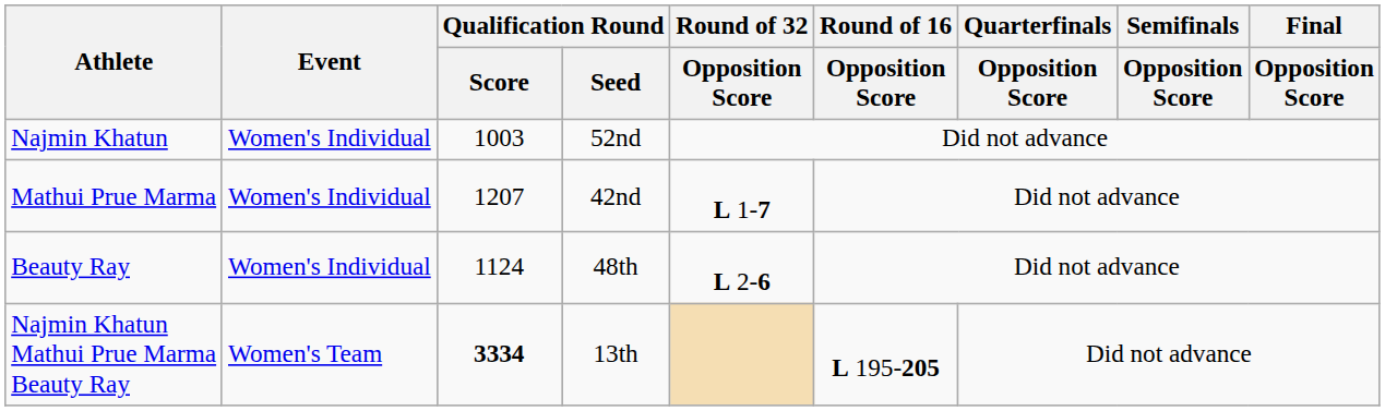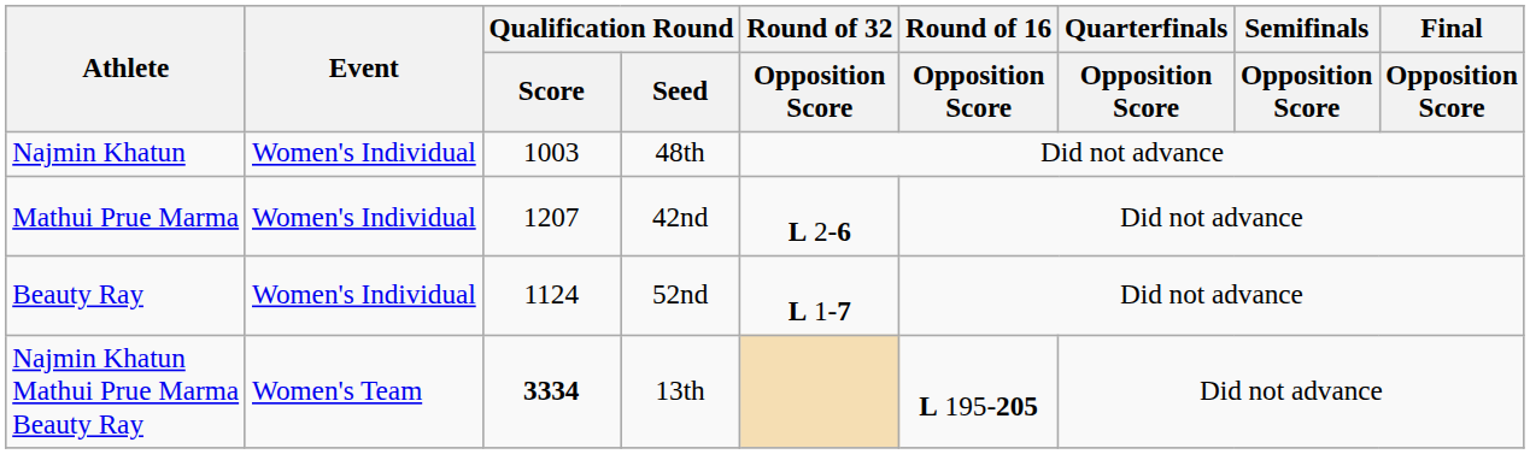Najmin Khatun | Qualification Round / Seed: 52nd -> 48th
Mathui Prue Marma | Round of 32 / Opposition Score: L 1-7 -> L 2-6
Beauty Ray | Qualification Round / Seed: 48th -> 52nd
Beauty Ray | Round of 32 / Opposition Score: L 2-6 -> L 1-7
